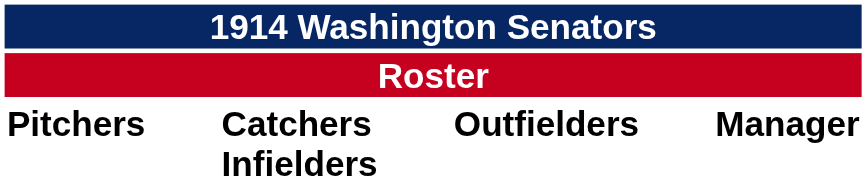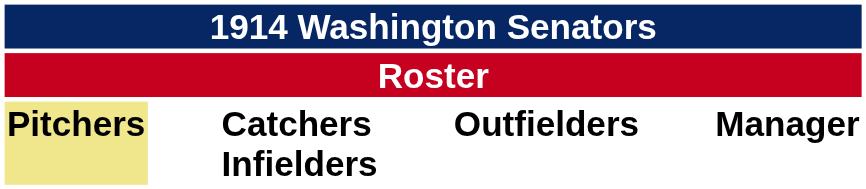Pitchers | column 1: no background -> khaki background
